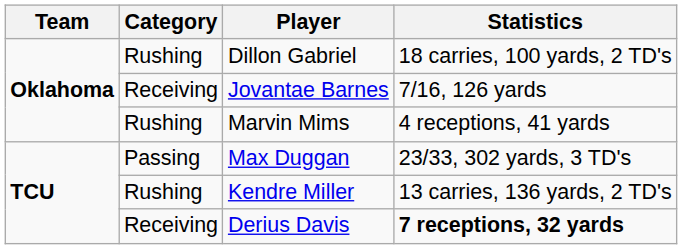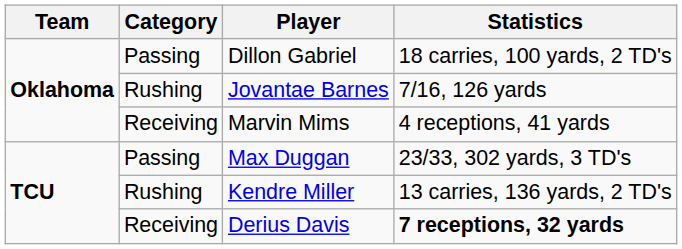Dillon Gabriel | Category: Rushing -> Passing
Jovantae Barnes | Category: Receiving -> Rushing
Marvin Mims | Category: Rushing -> Receiving
